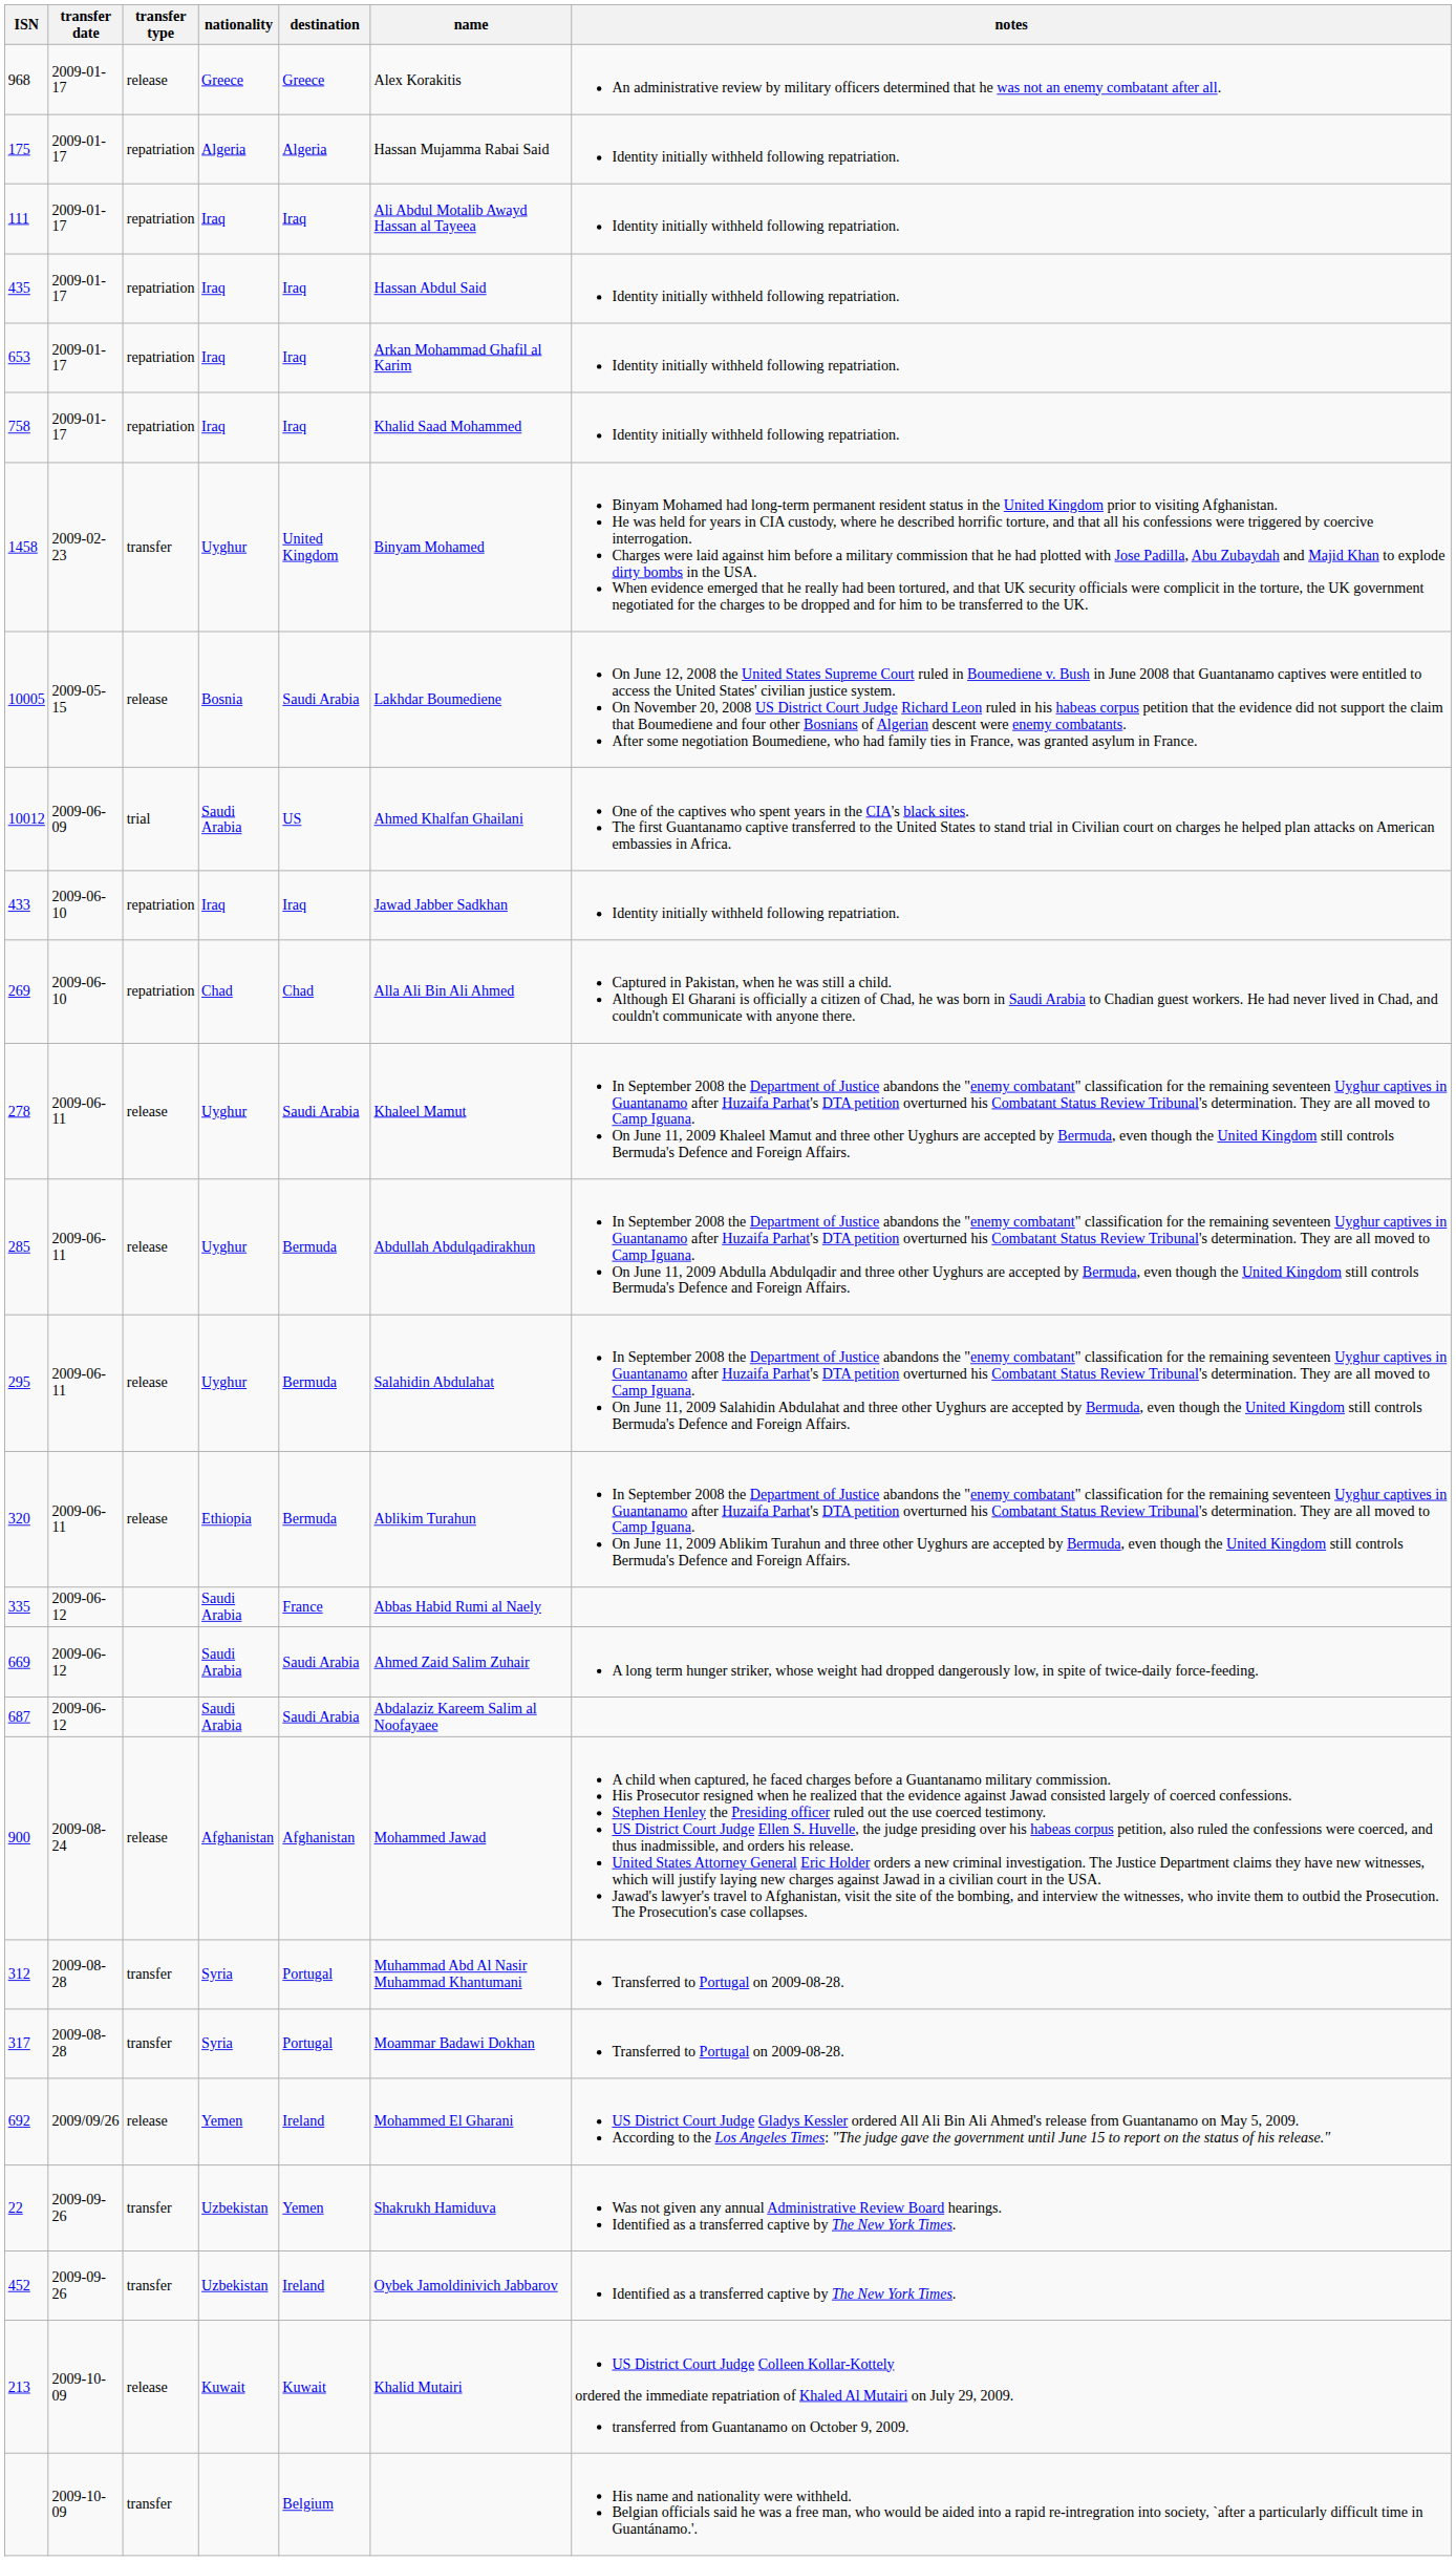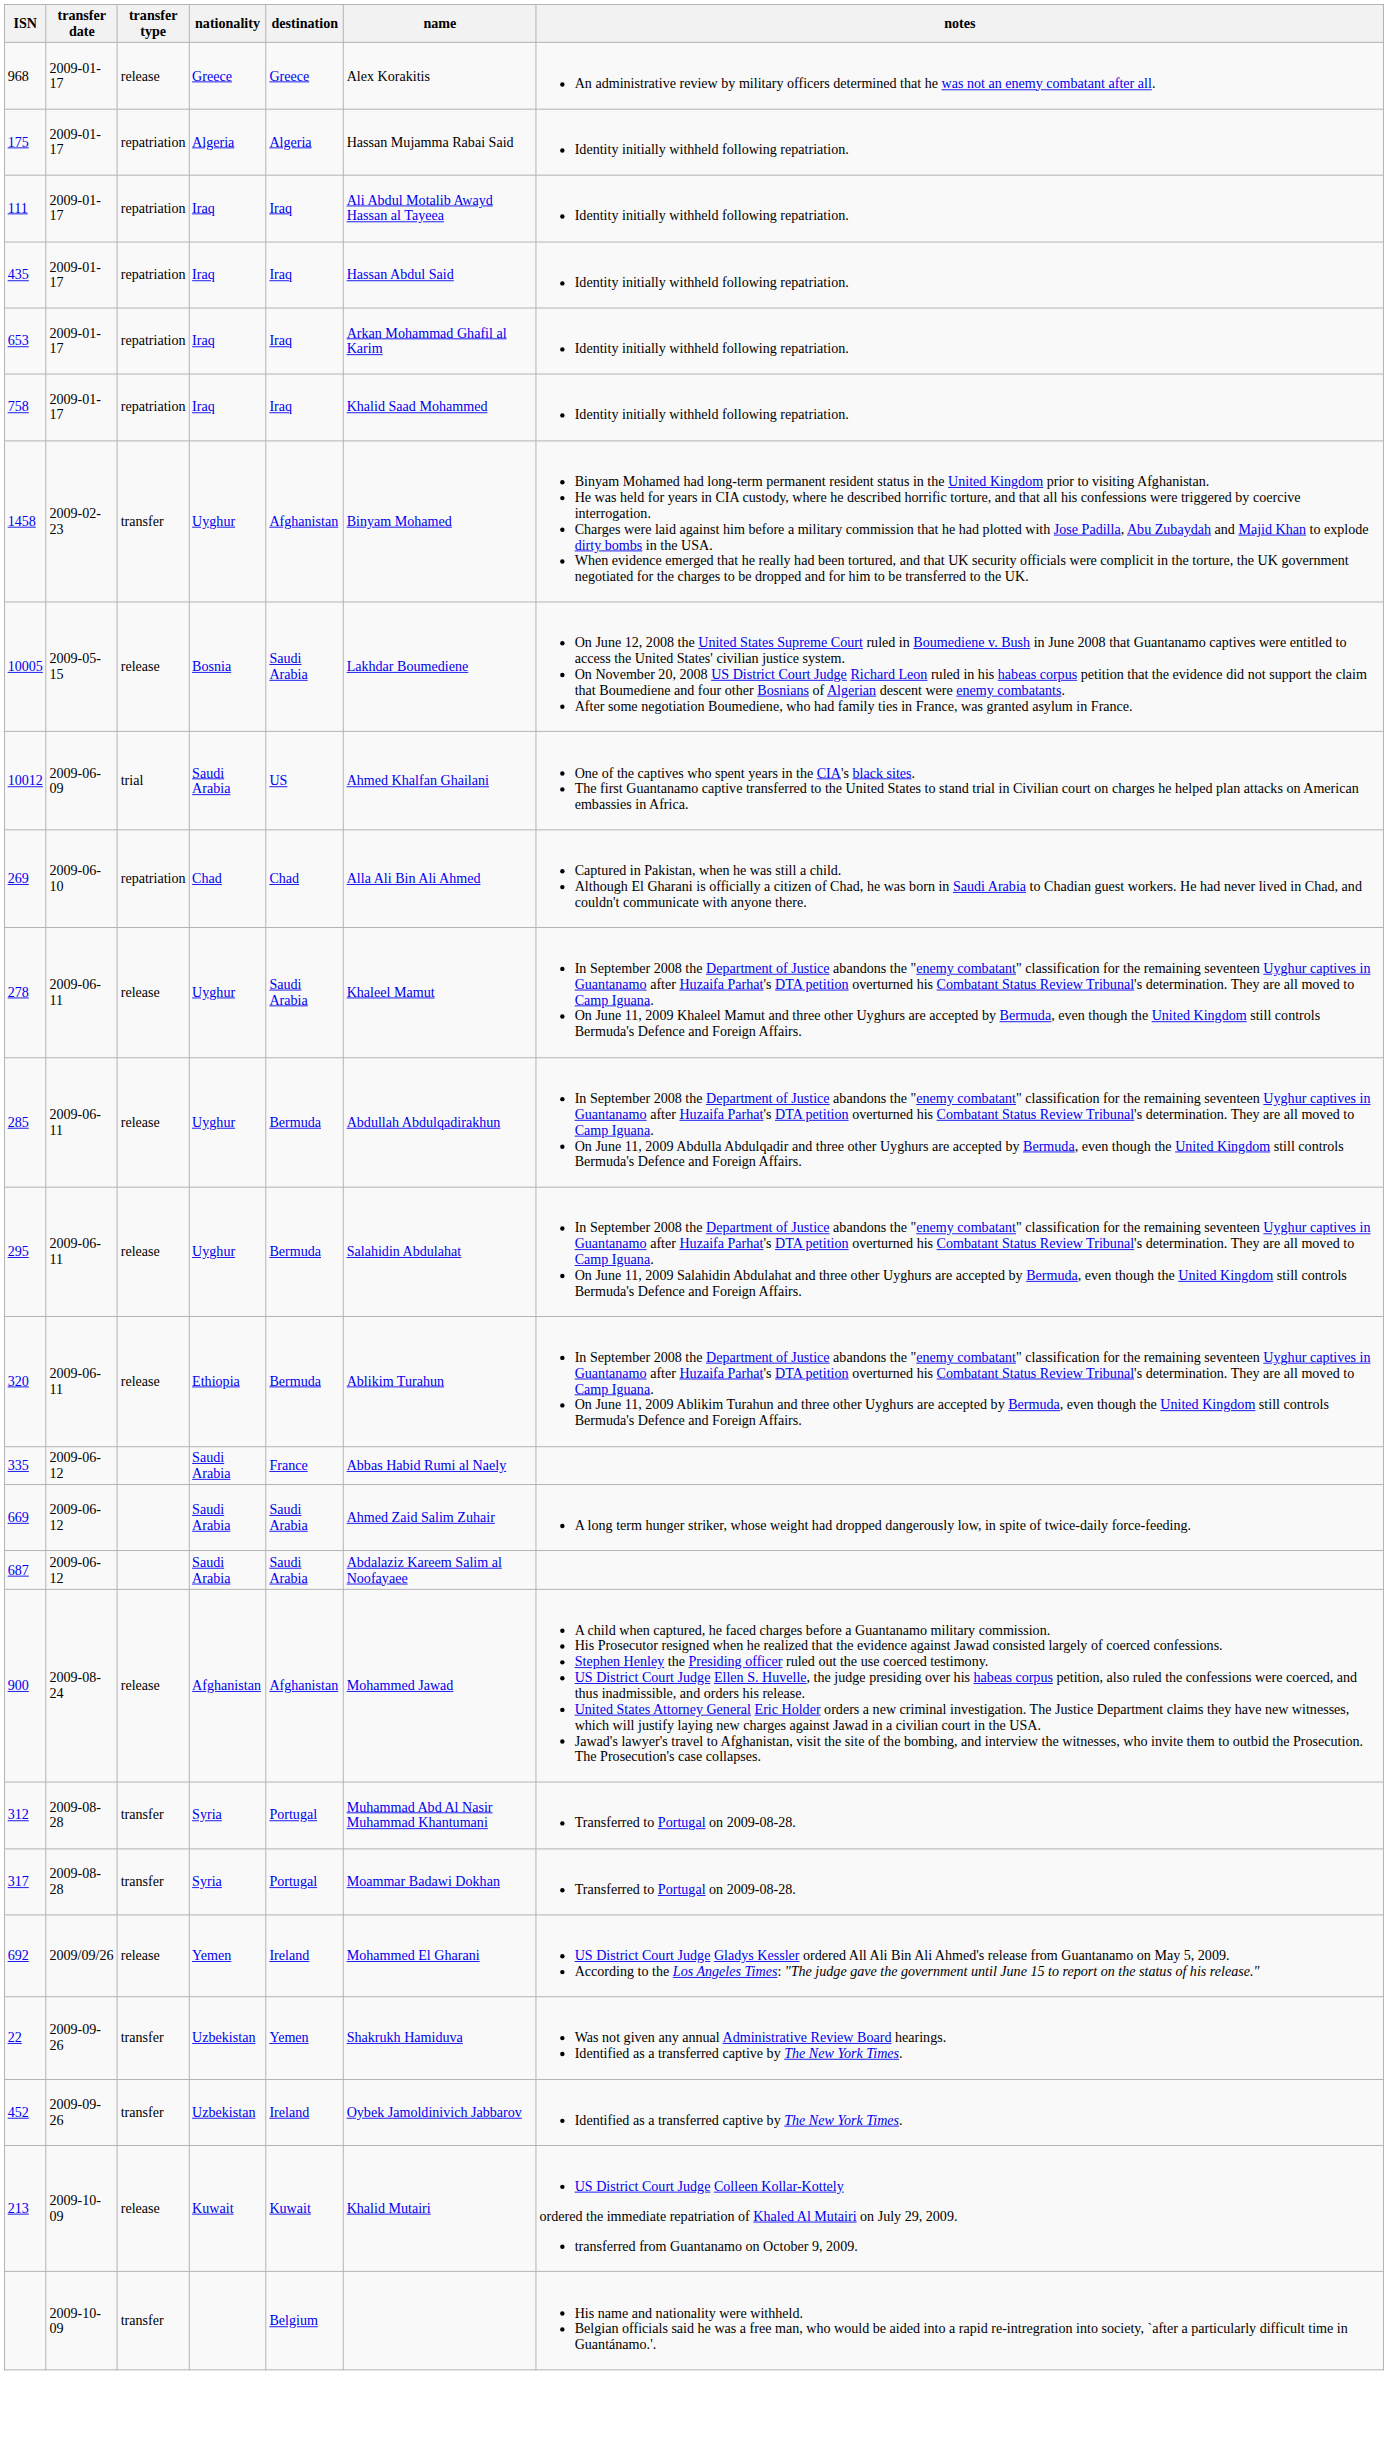1458 | destination: United Kingdom -> Afghanistan
- row: 433 | 2009-06-10 | repatriation | Iraq | Iraq | Jawad Jabber Sadkhan | Identity initially withheld following repatriation.
